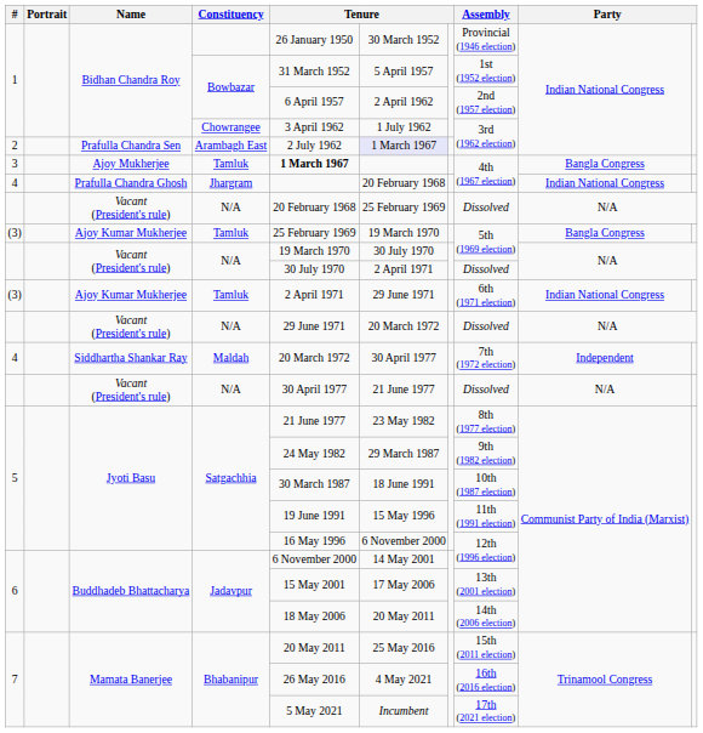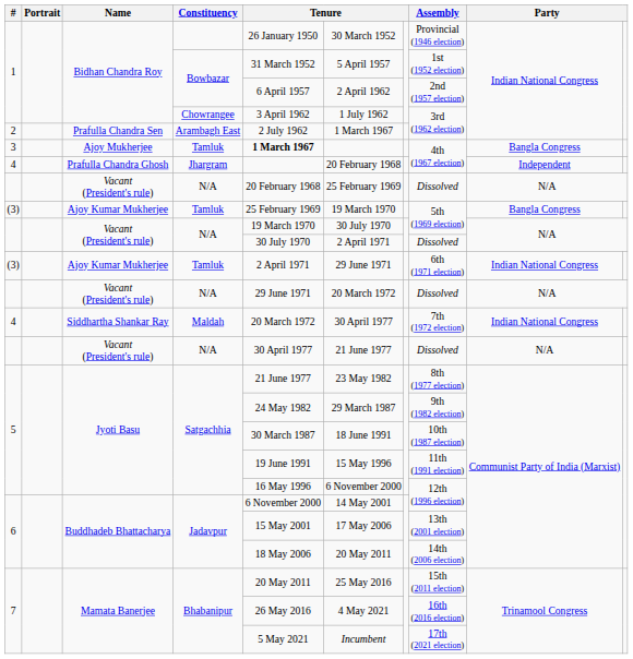Arambagh East | column 6: lavender background -> no background
Jhargram | column 9: Indian National Congress -> Independent
Maldah | column 9: Independent -> Indian National Congress
